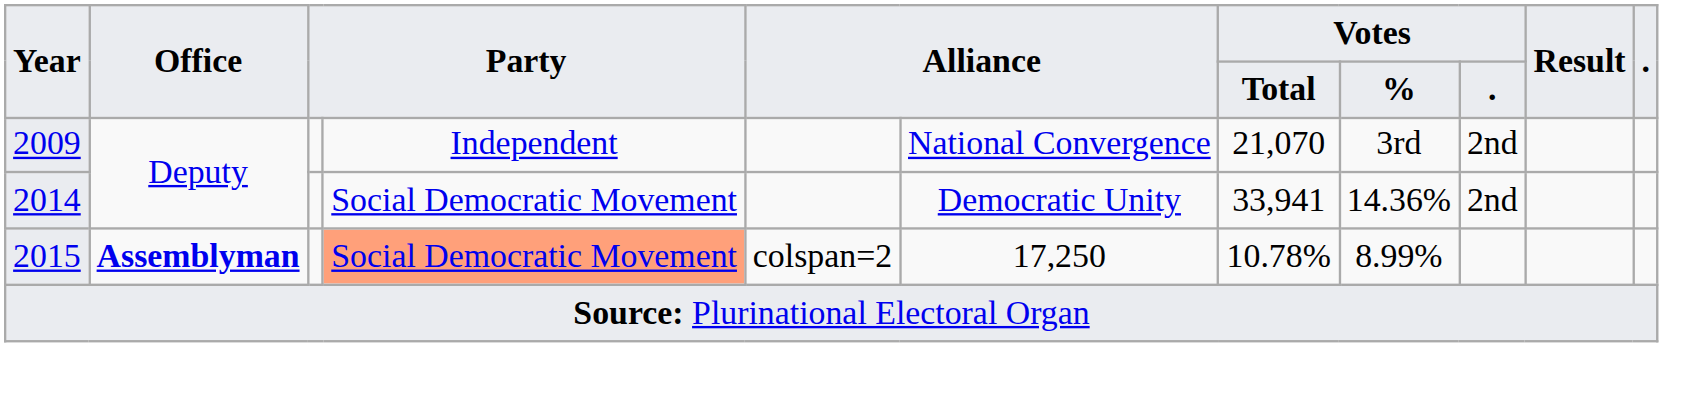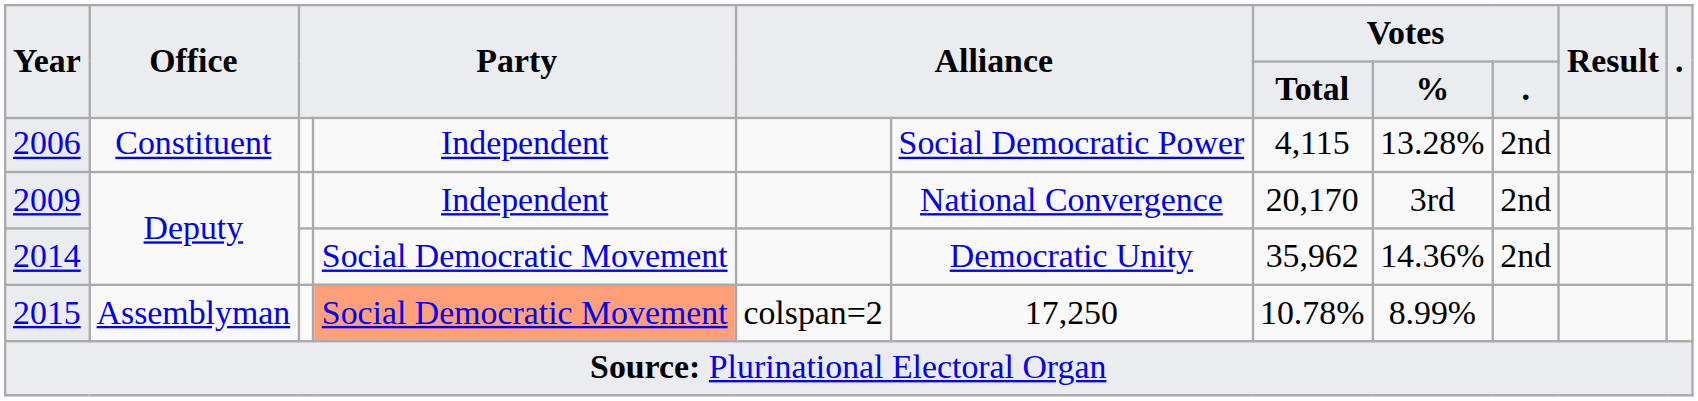+ row: 2006 | Constituent | Independent | Social Democratic Power | 4,115 | 13.28% | 2nd
2009 | Votes / Total: 21,070 -> 20,170
2014 | Votes / Total: 33,941 -> 35,962
2015 | Office: bold -> normal
